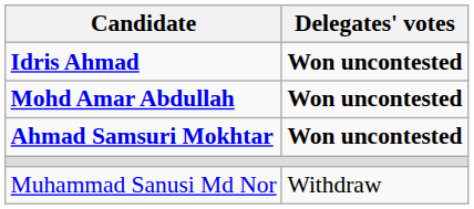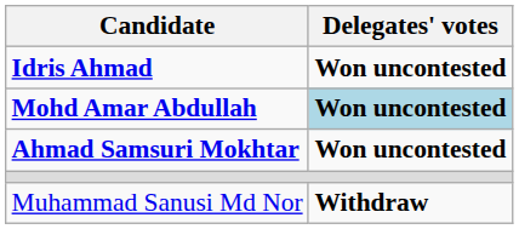Mohd Amar Abdullah | Delegates' votes: no background -> lightblue background
Muhammad Sanusi Md Nor | Delegates' votes: normal -> bold
